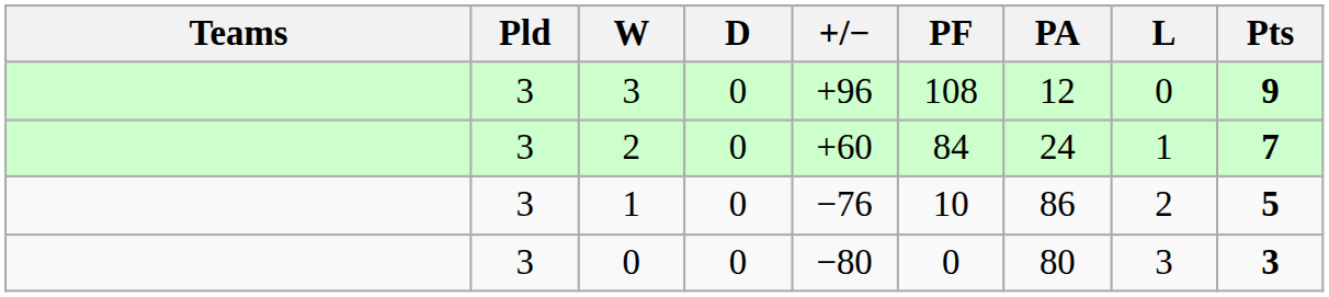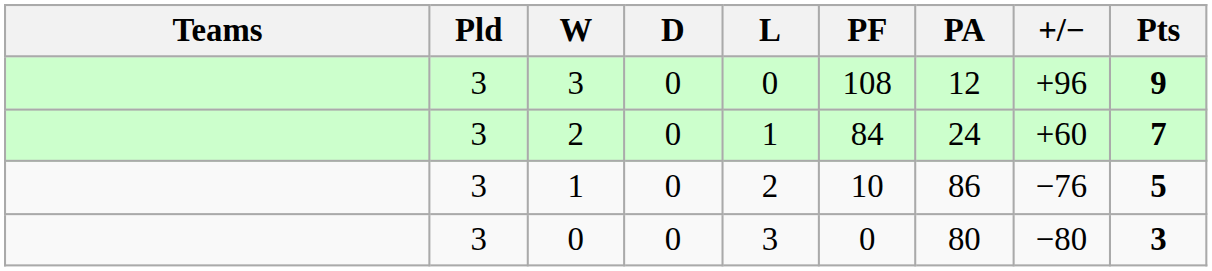columns swapped: L <-> +/−
